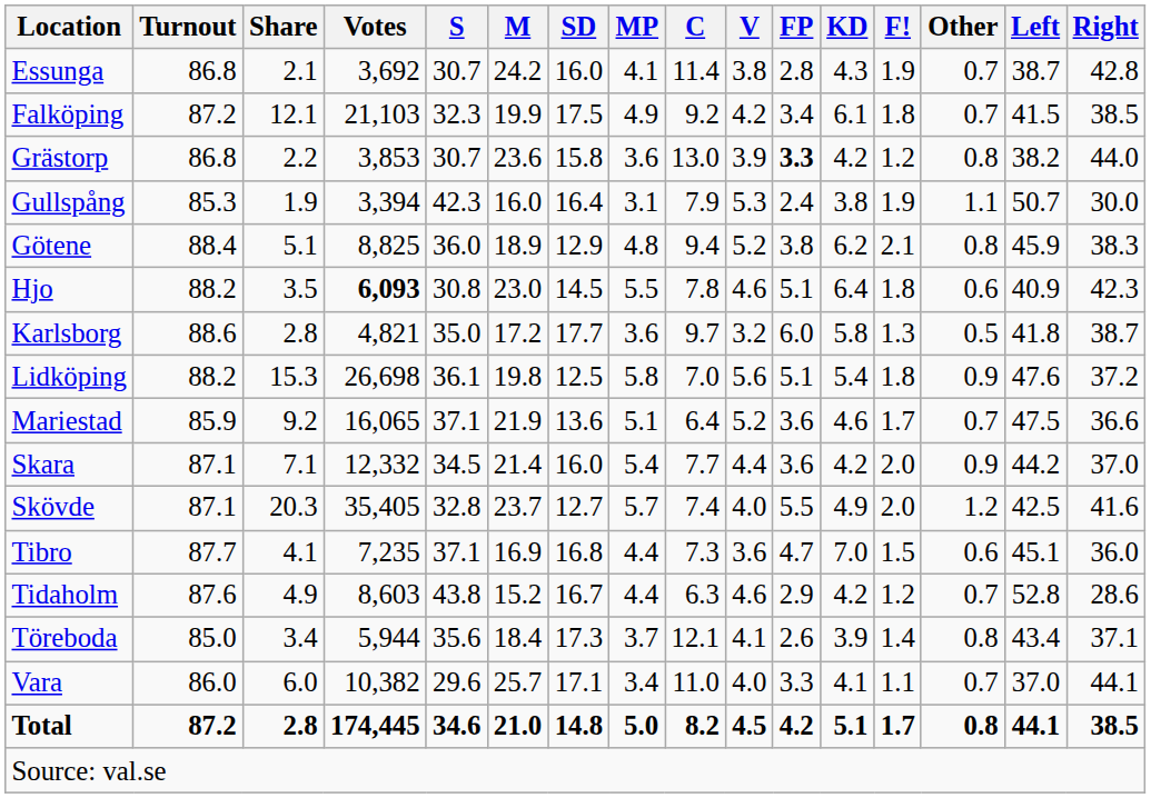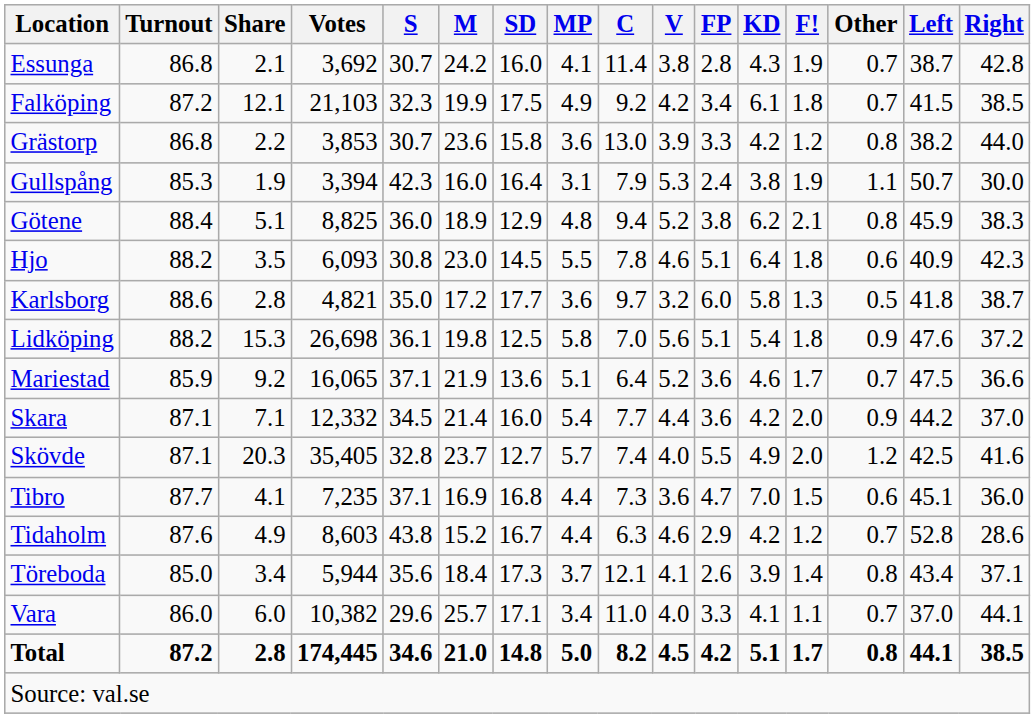Grästorp | FP: bold -> normal
Hjo | Votes: bold -> normal
